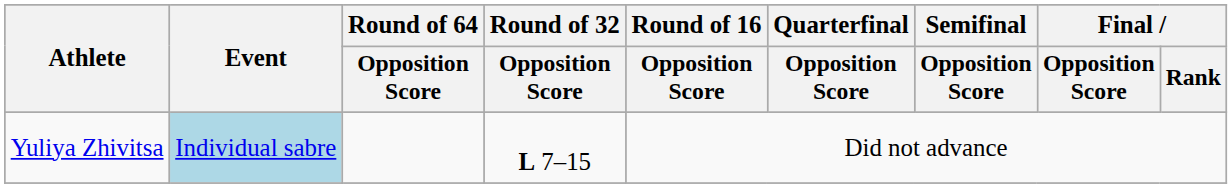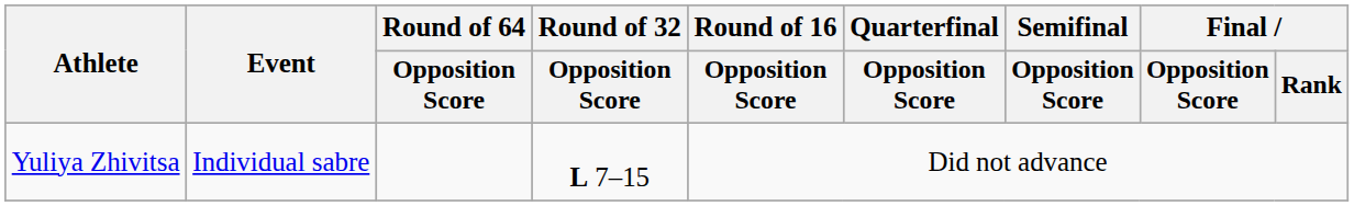Yuliya Zhivitsa | Event: lightblue background -> no background
